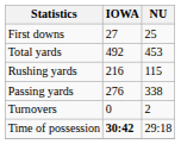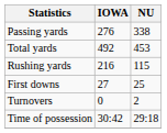rows swapped: First downs <-> Passing yards
Time of possession | IOWA: bold -> normal
